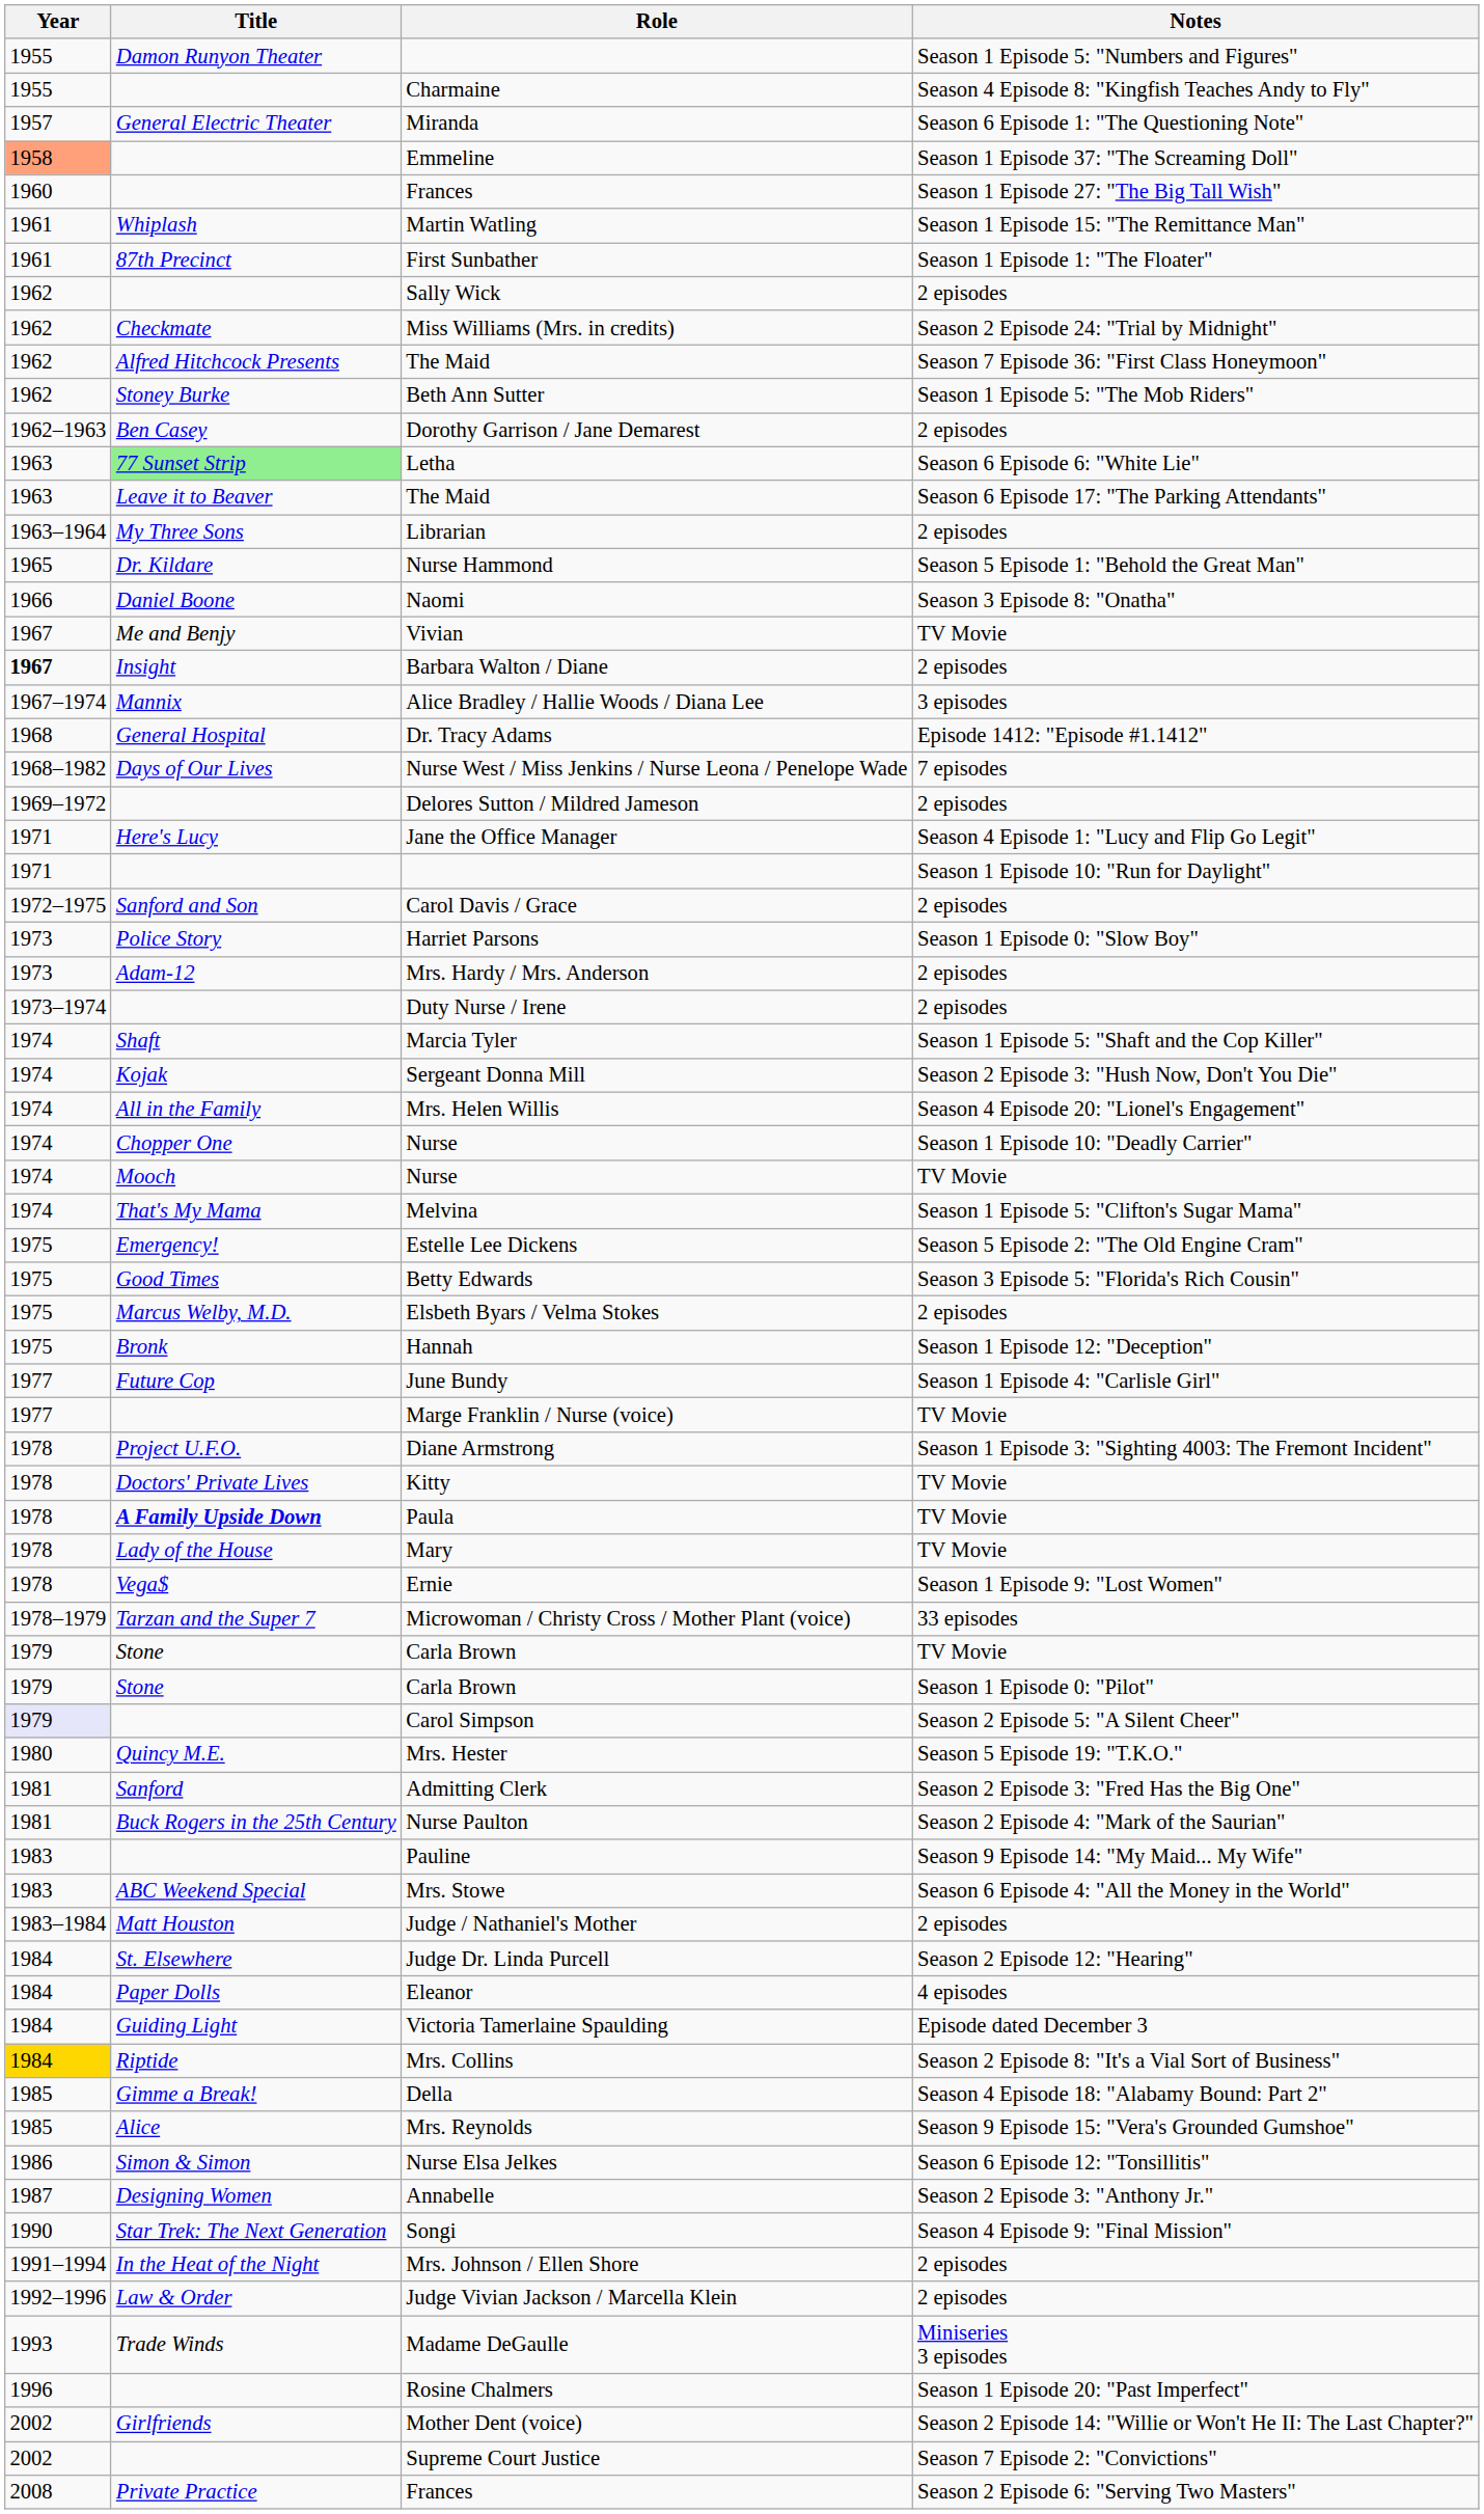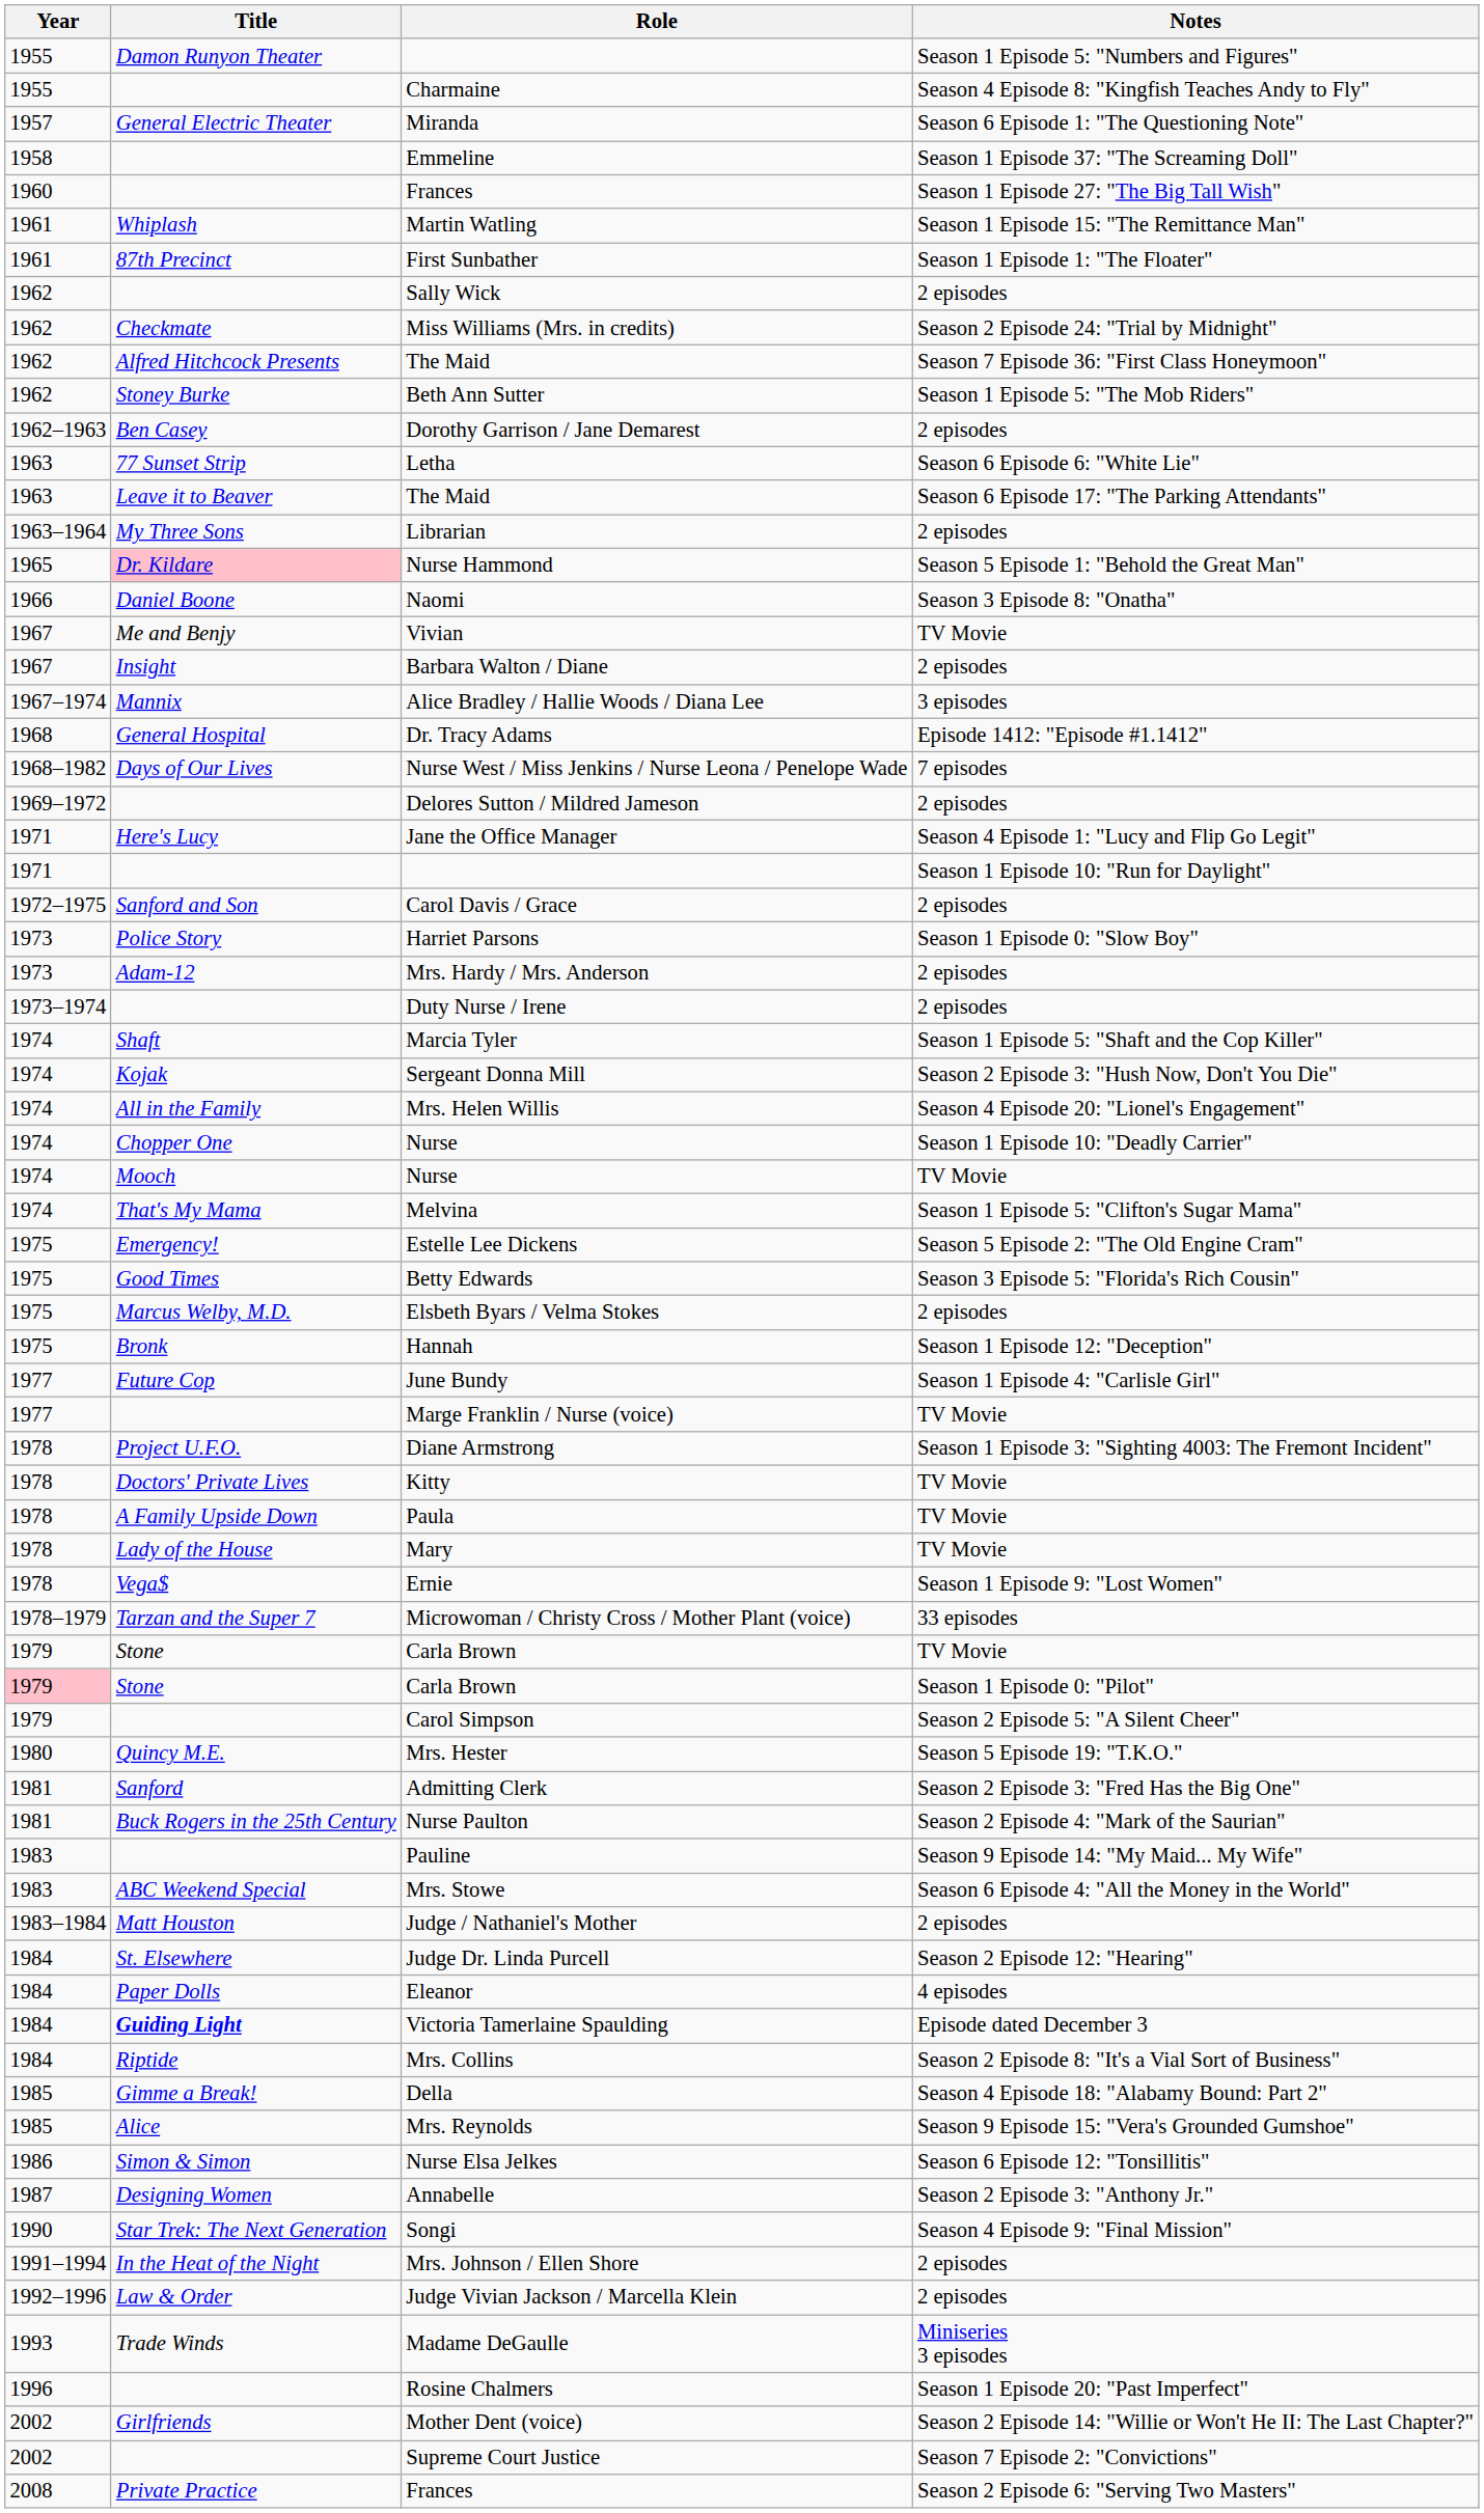Emmeline | Year: lightsalmon background -> no background
Letha | Title: lightgreen background -> no background
Nurse Hammond | Title: no background -> pink background
Barbara Walton / Diane | Year: bold -> normal
Paula | Title: bold -> normal
Carla Brown / Season 1 Episode 0: "Pilot" | Year: no background -> pink background
Carol Simpson | Year: lavender background -> no background
Victoria Tamerlaine Spaulding | Title: normal -> bold
Mrs. Collins | Year: gold background -> no background
